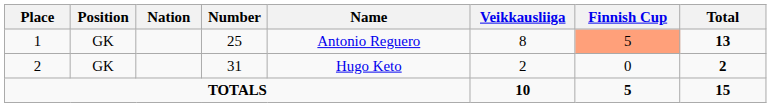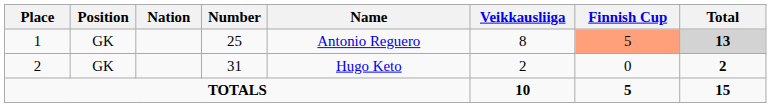1 | Total: no background -> lightgrey background
